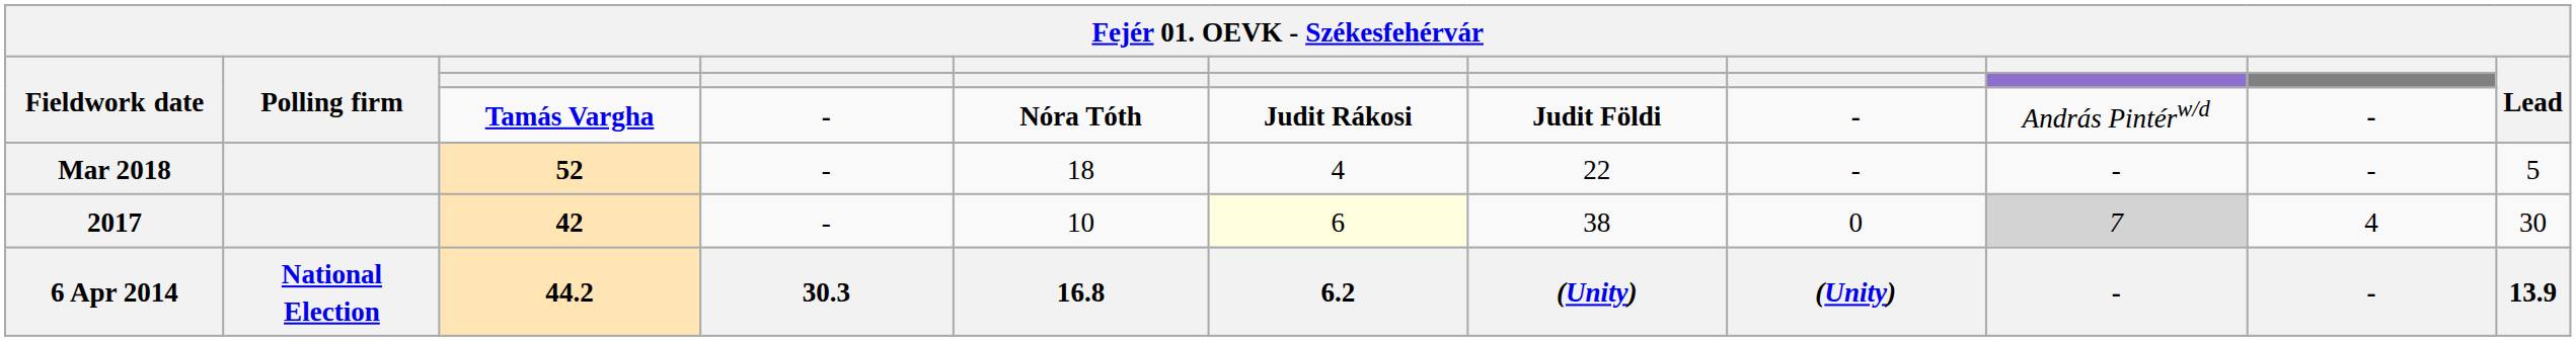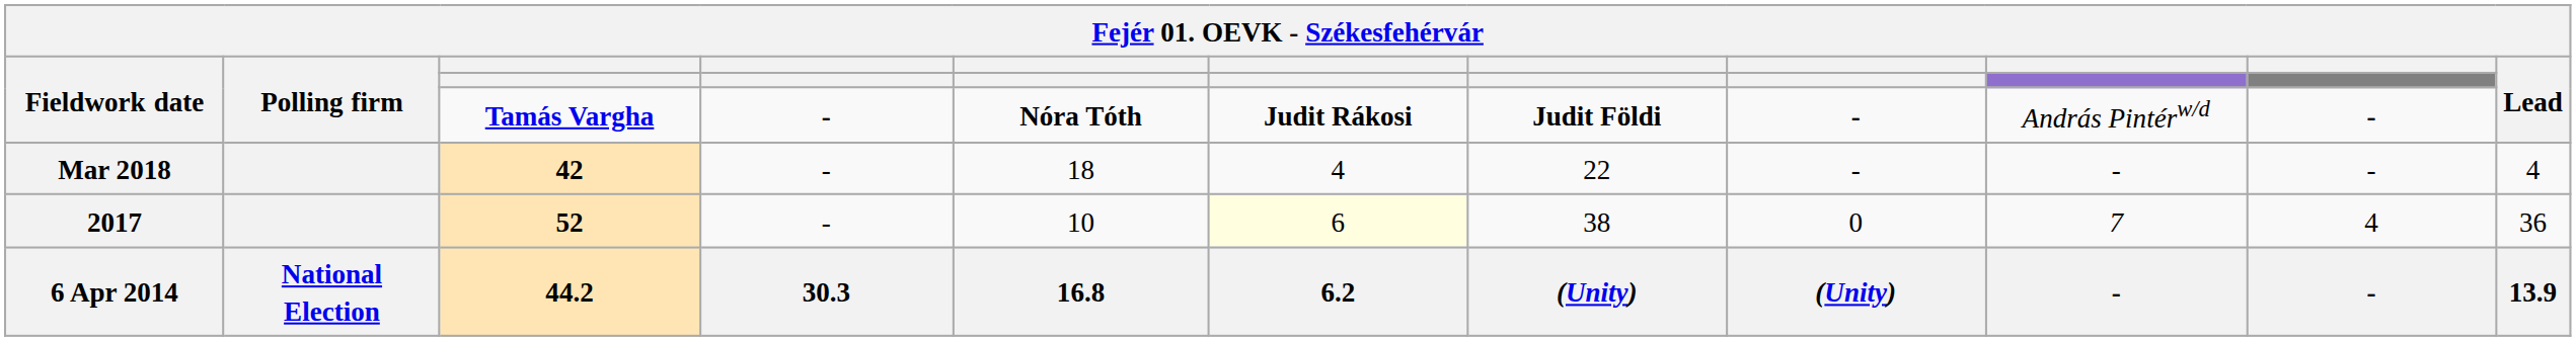Mar 2018 | column 3: 52 -> 42
Mar 2018 | Lead: 5 -> 4
2017 | column 3: 42 -> 52
2017 | column 9: lightgrey background -> no background
2017 | Lead: 30 -> 36
